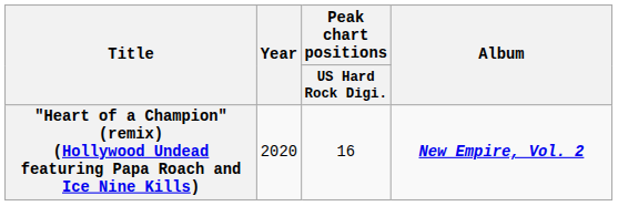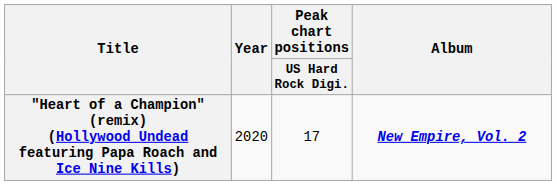row 3 | Peak chart positions / US Hard Rock Digi.: 16 -> 17
